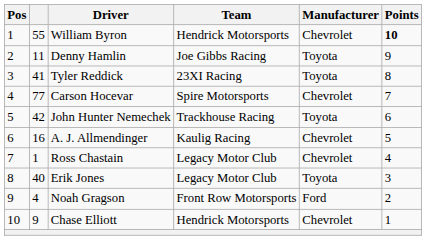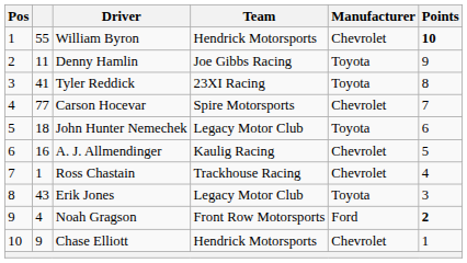John Hunter Nemechek | column 2: 42 -> 18
John Hunter Nemechek | Team: Trackhouse Racing -> Legacy Motor Club
Ross Chastain | Team: Legacy Motor Club -> Trackhouse Racing
Erik Jones | column 2: 40 -> 43
Noah Gragson | Points: normal -> bold
